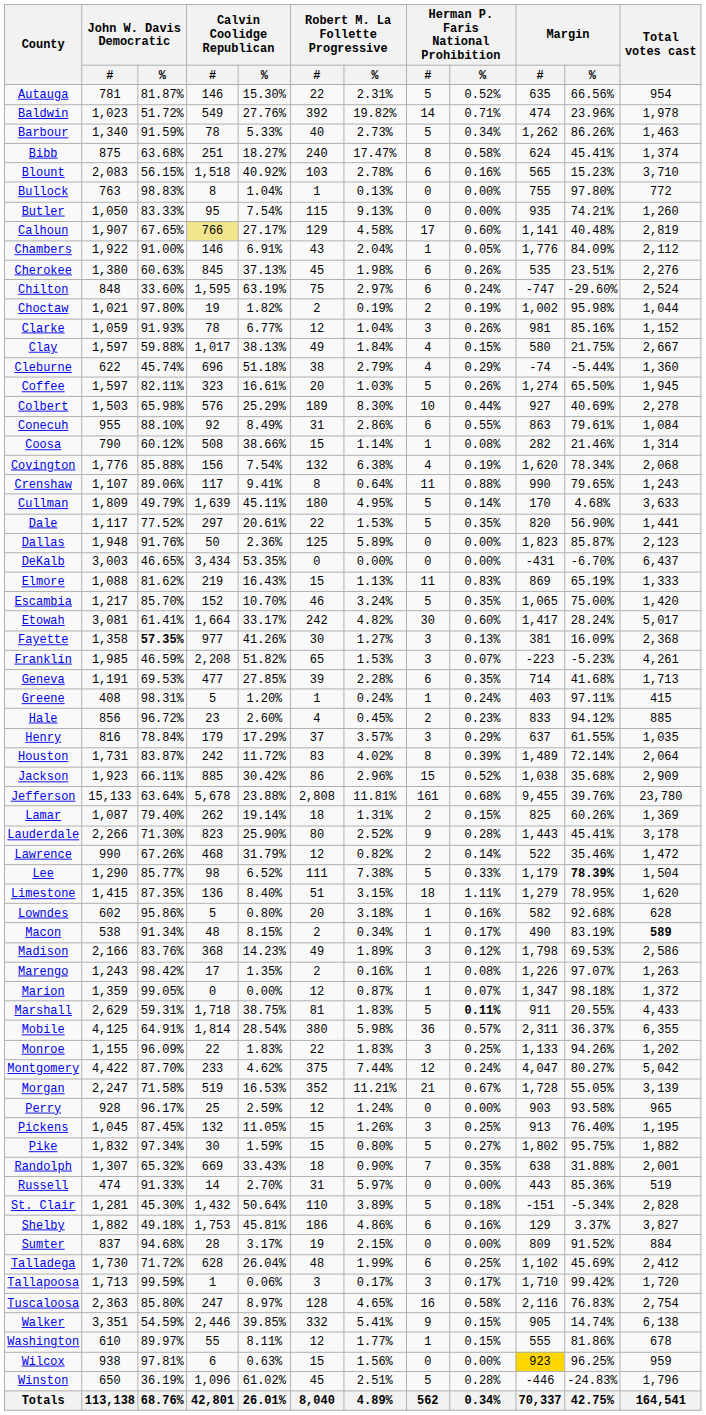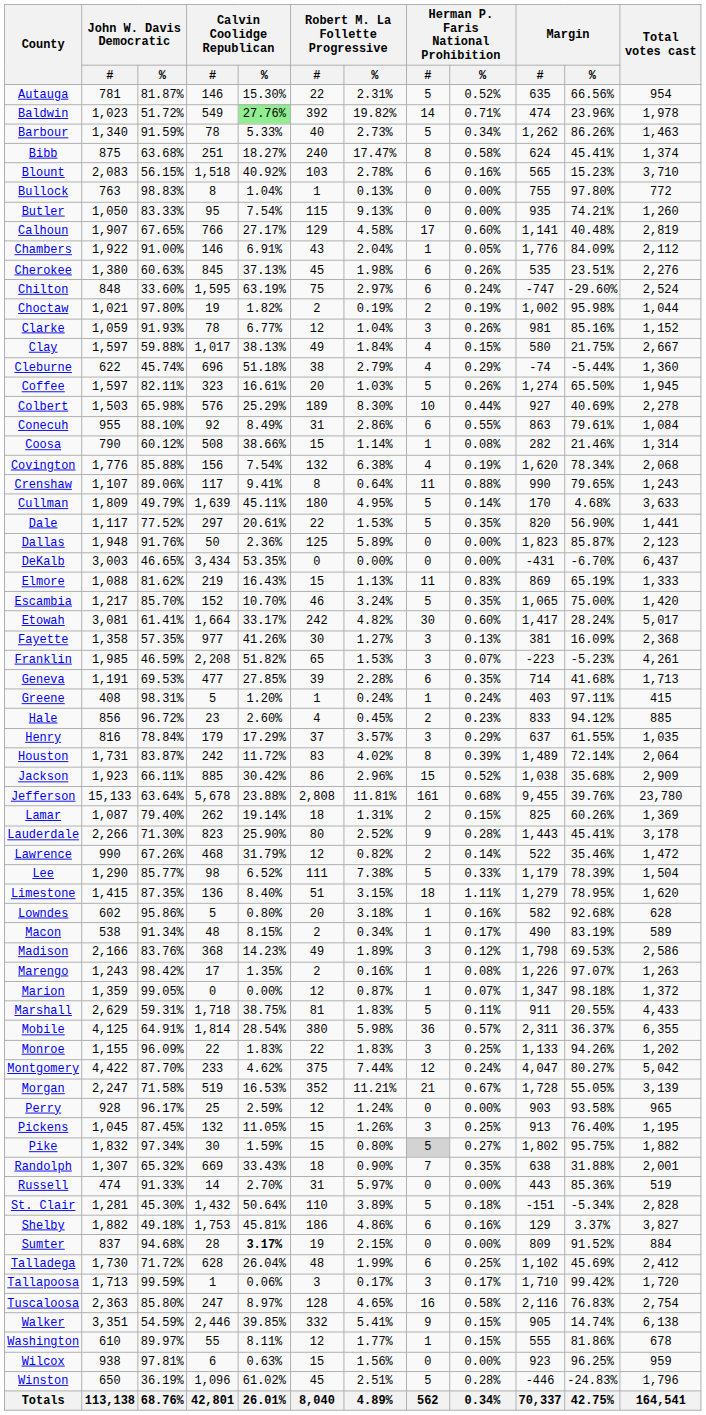Baldwin | Calvin Coolidge Republican / %: no background -> lightgreen background
Calhoun | Calvin Coolidge Republican / #: khaki background -> no background
Fayette | John W. Davis Democratic / %: bold -> normal
Lee | Margin / %: bold -> normal
Macon | Total votes cast: bold -> normal
Marshall | Herman P. Faris National Prohibition / %: bold -> normal
Pike | Herman P. Faris National Prohibition / #: no background -> lightgrey background
Sumter | Calvin Coolidge Republican / %: normal -> bold
Wilcox | Margin / #: gold background -> no background
